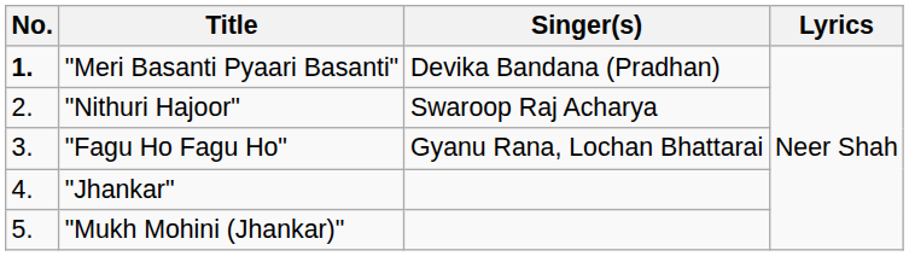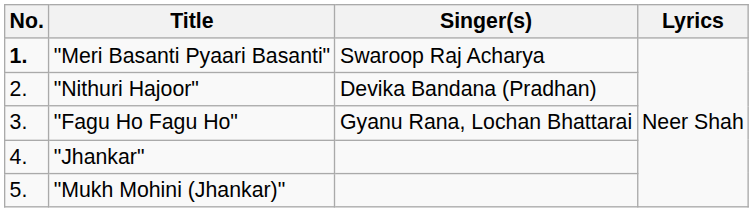"Meri Basanti Pyaari Basanti" | Singer(s): Devika Bandana (Pradhan) -> Swaroop Raj Acharya
"Nithuri Hajoor" | Singer(s): Swaroop Raj Acharya -> Devika Bandana (Pradhan)
